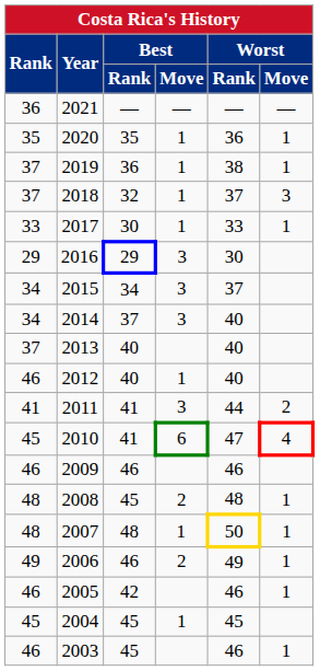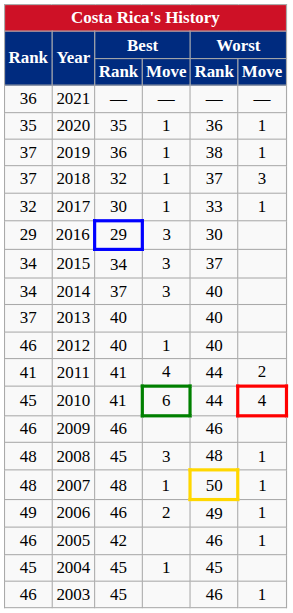2017 | Rank: 33 -> 32
2011 | Best / Move: 3 -> 4
2010 | Worst / Rank: 47 -> 44
2008 | Best / Move: 2 -> 3
